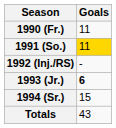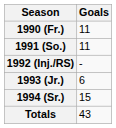1991 (So.) | Goals: gold background -> no background
1993 (Jr.) | Goals: bold -> normal
